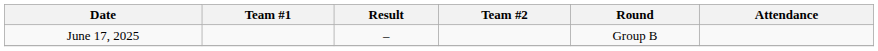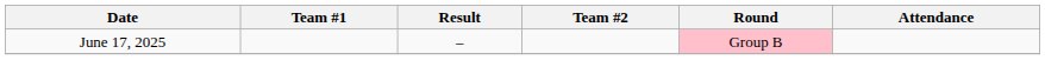June 17, 2025 | Round: no background -> pink background
